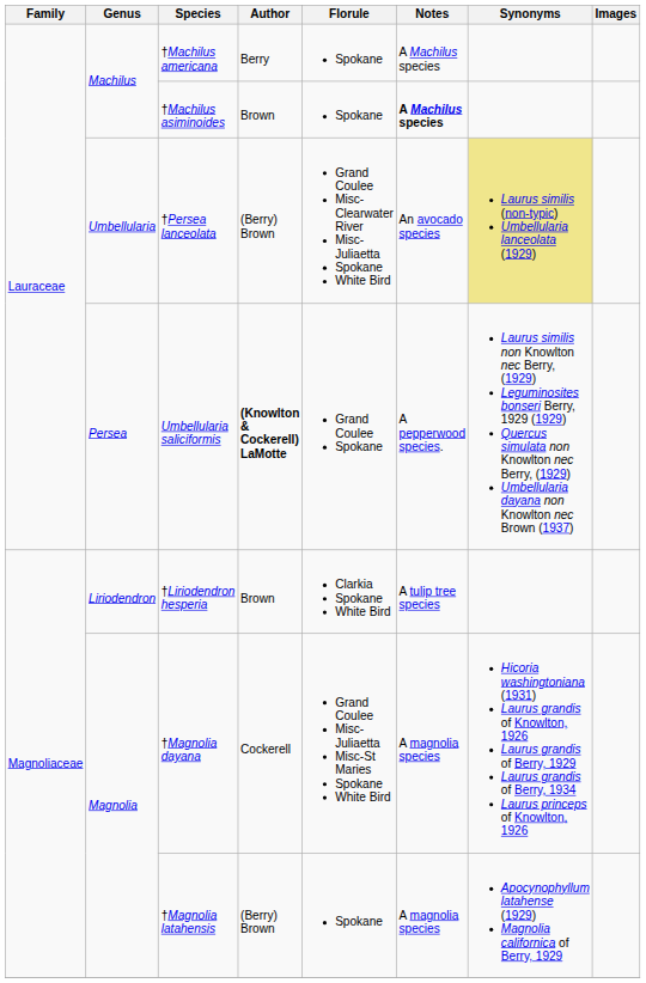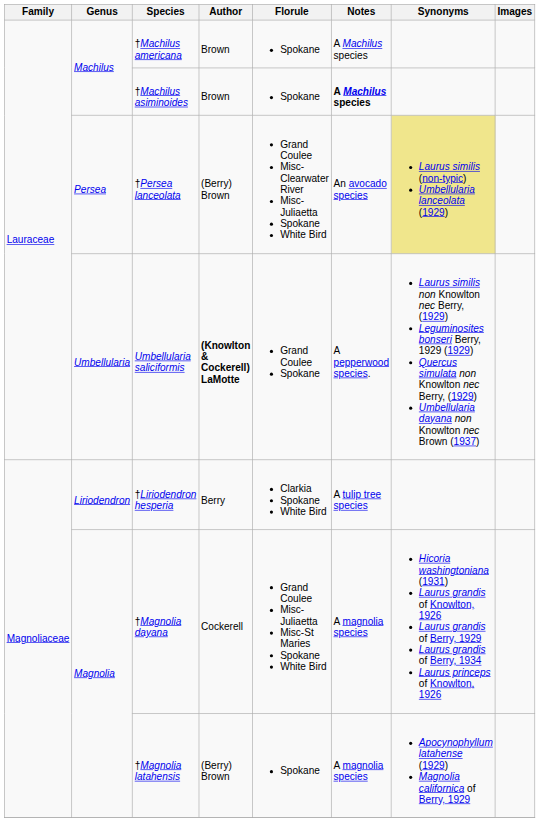†Machilus americana | Author: Berry -> Brown
†Persea lanceolata | Genus: Umbellularia -> Persea
Umbellularia saliciformis | Genus: Persea -> Umbellularia
†Liriodendron hesperia | Author: Brown -> Berry
